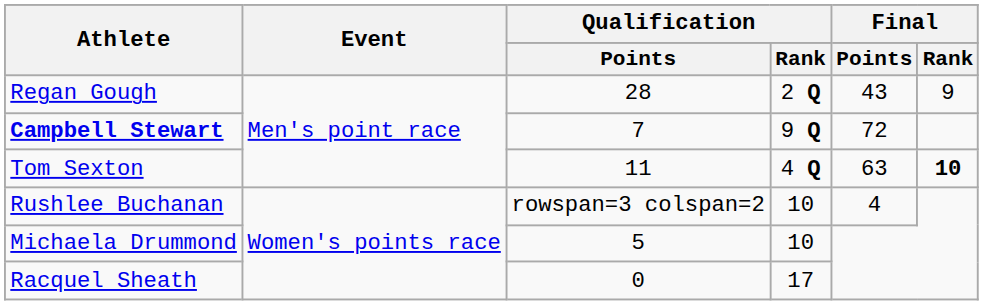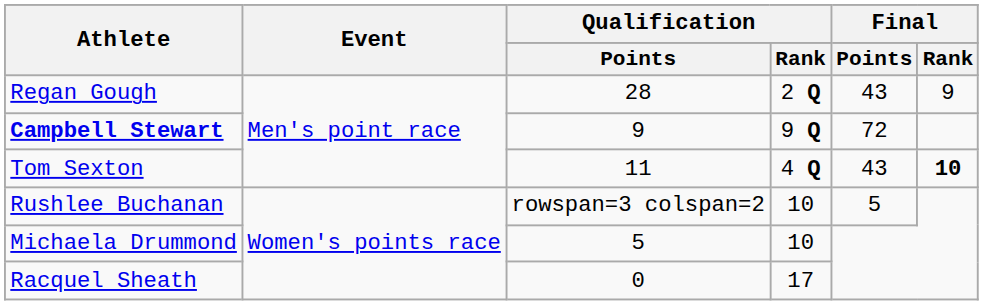Campbell Stewart | Qualification / Points: 7 -> 9
Tom Sexton | Final / Points: 63 -> 43
Rushlee Buchanan | Final / Points: 4 -> 5
